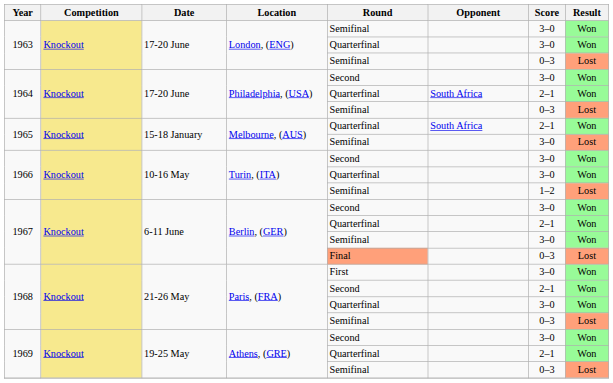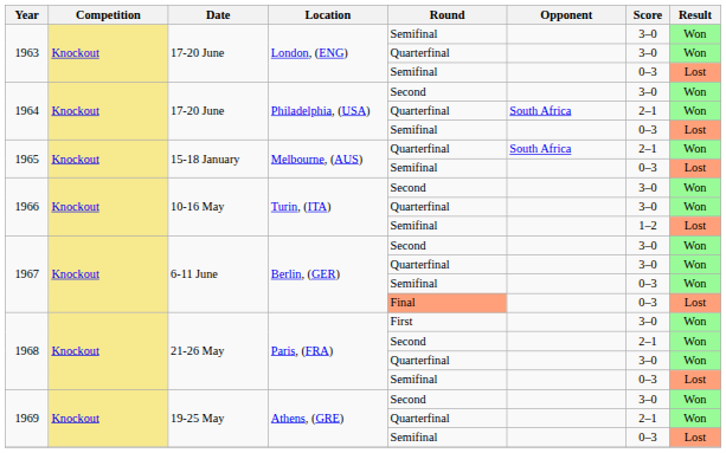row 9 | Score: 3–0 -> 0–3
row 14 | Score: 2–1 -> 3–0
row 15 | Score: 3–0 -> 0–3
